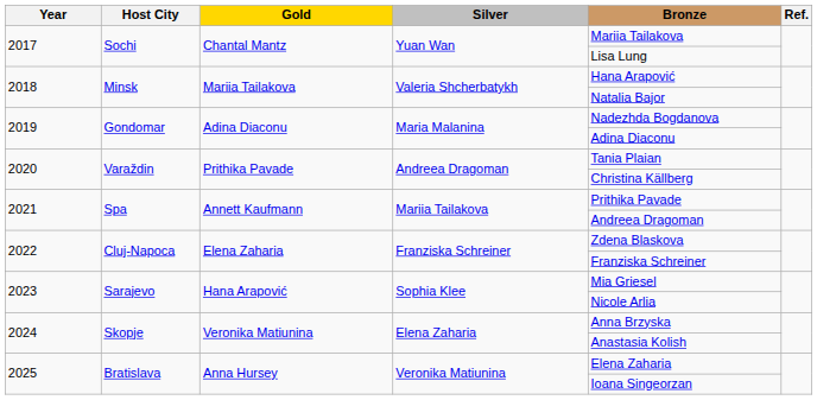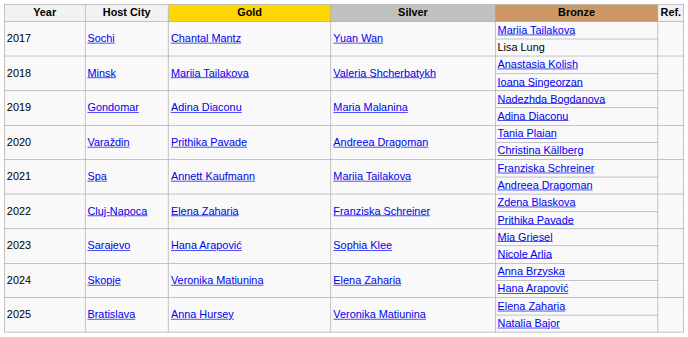row 4 | Bronze: Hana Arapović -> Anastasia Kolish
row 5 | Bronze: Natalia Bajor -> Ioana Singeorzan
row 10 | Bronze: Prithika Pavade -> Franziska Schreiner
row 13 | Bronze: Franziska Schreiner -> Prithika Pavade
row 17 | Bronze: Anastasia Kolish -> Hana Arapović
row 19 | Bronze: Ioana Singeorzan -> Natalia Bajor
